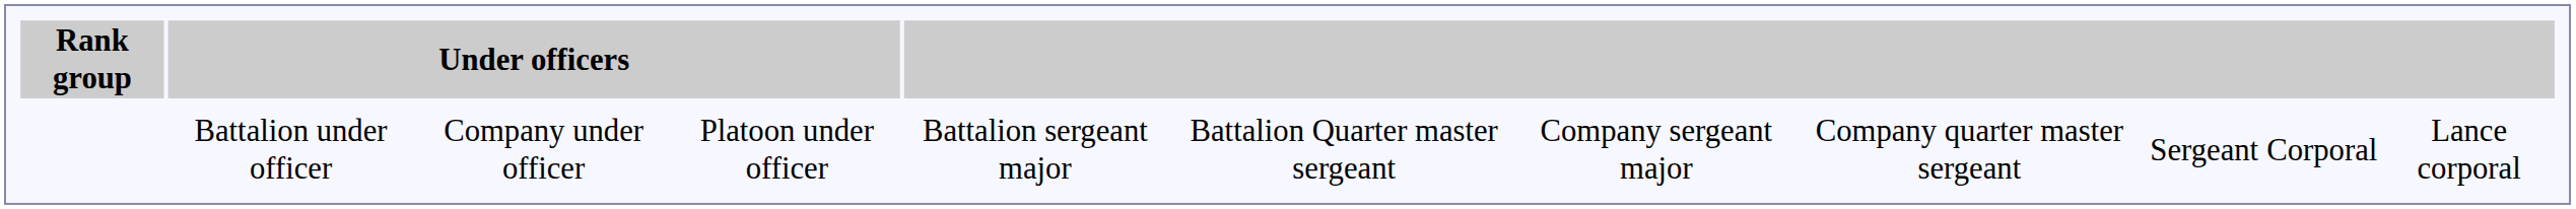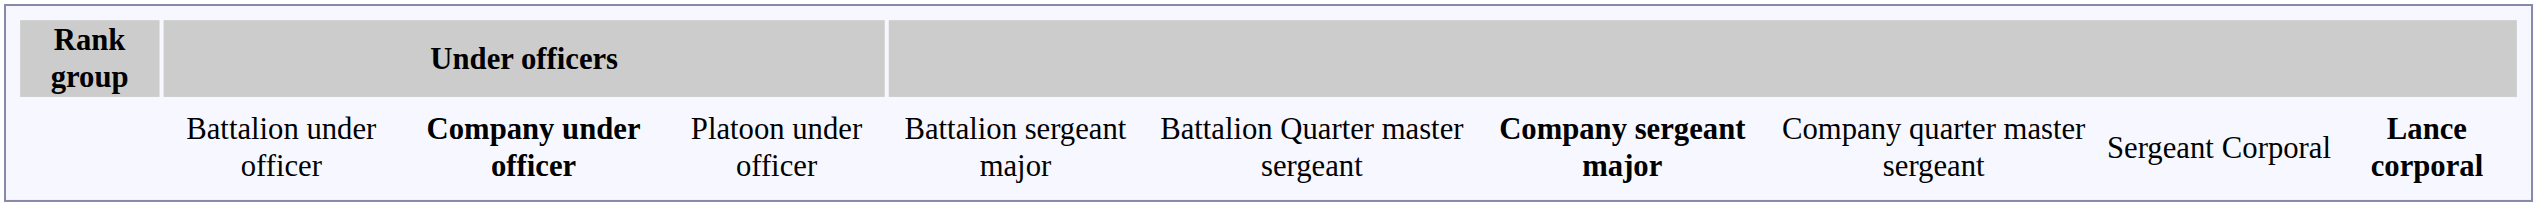Battalion under officer | column 3: normal -> bold
Battalion under officer | column 7: normal -> bold
Battalion under officer | column 11: normal -> bold
